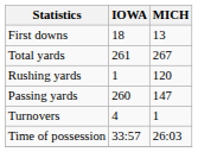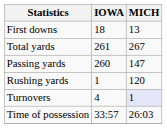rows swapped: Rushing yards <-> Passing yards
Turnovers | MICH: no background -> lavender background
